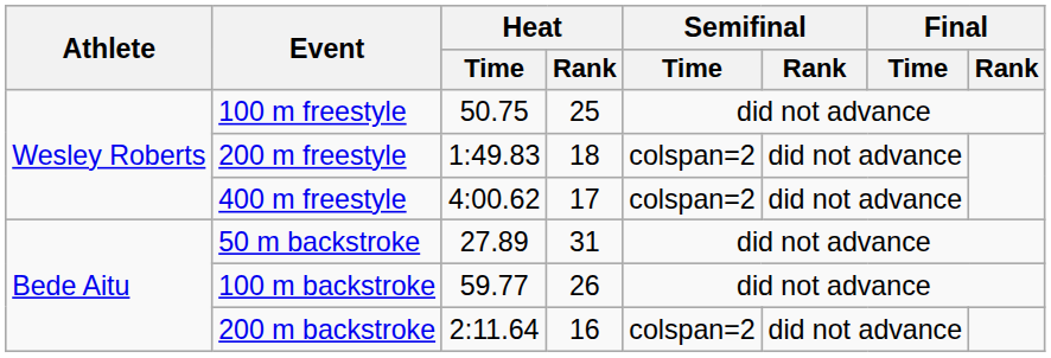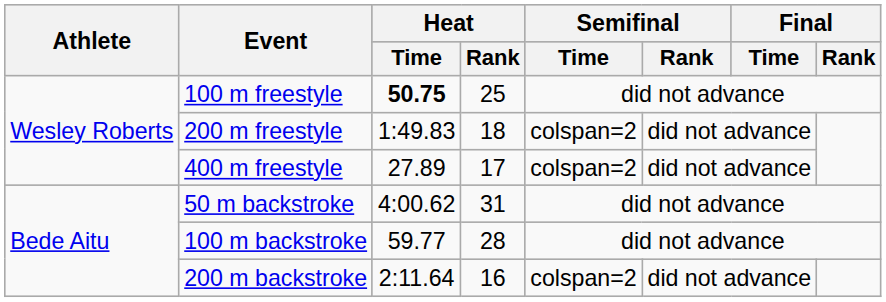100 m freestyle | Heat / Time: normal -> bold
400 m freestyle | Heat / Time: 4:00.62 -> 27.89
50 m backstroke | Heat / Time: 27.89 -> 4:00.62
100 m backstroke | Heat / Rank: 26 -> 28
